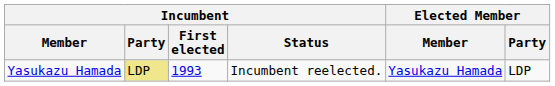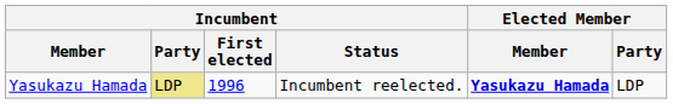row 3 | Incumbent / First elected: 1993 -> 1996
row 3 | Elected Member / Member: normal -> bold
